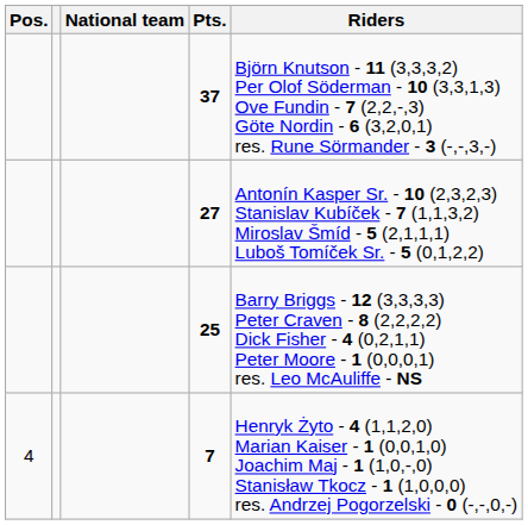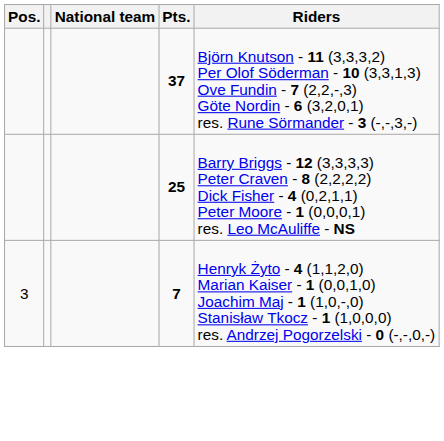- row: 27 | Antonín Kasper Sr. - 10 (2,3,2,3) Stanislav Kubíček - 7 (1,1,3,2) Miroslav Šmíd - 5 (2,1,1,1) Luboš Tomíček Sr. - 5 (0,1,2,2)
7 | Pos.: 4 -> 3
